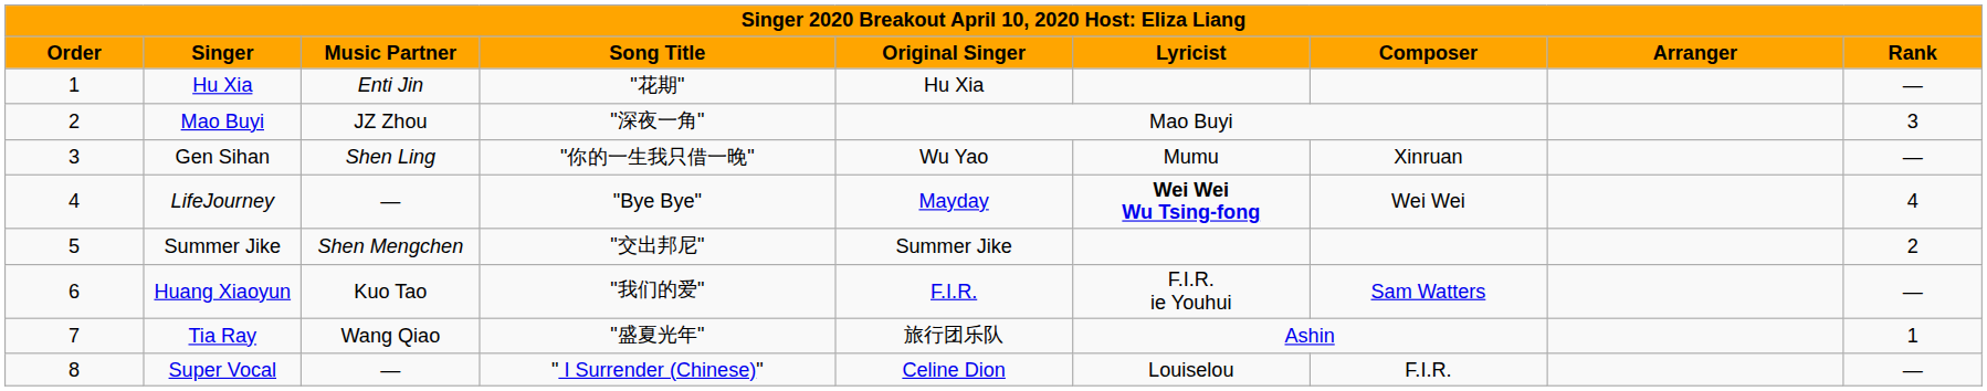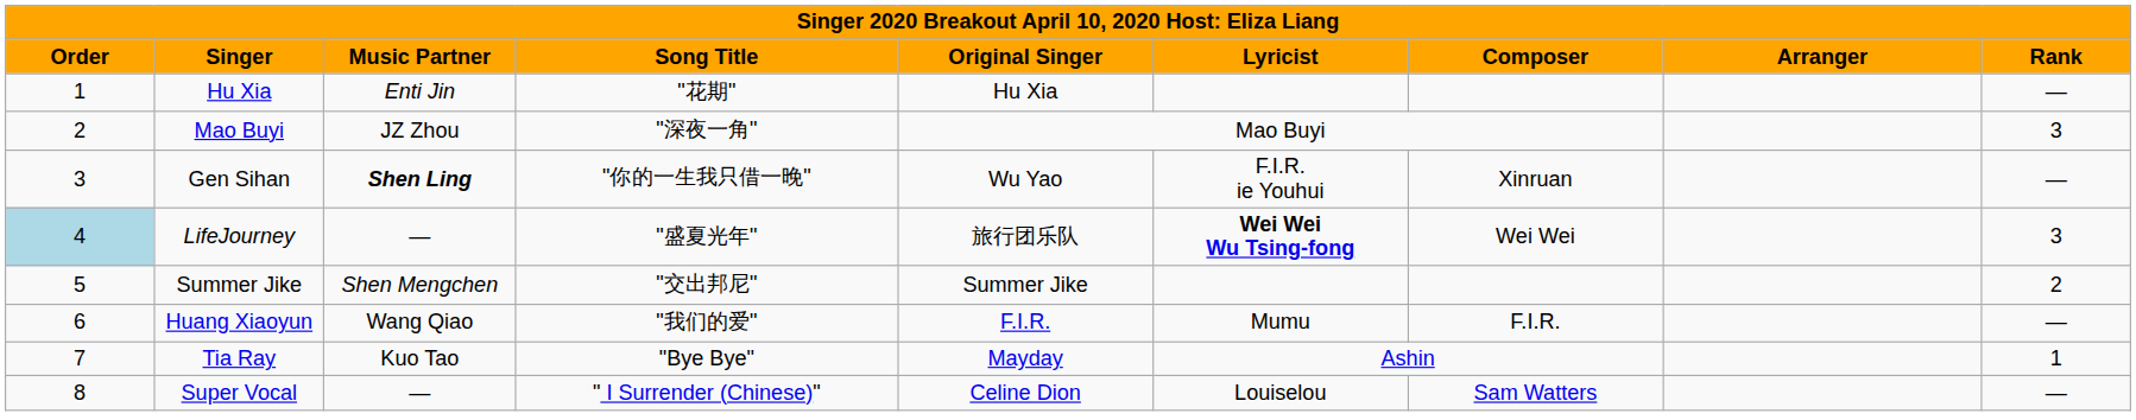Gen Sihan | column 3: normal -> bold
Gen Sihan | column 6: Mumu -> F.I.R. ie Youhui
LifeJourney | column 1: no background -> lightblue background
LifeJourney | column 4: "Bye Bye" -> "盛夏光年"
LifeJourney | column 5: Mayday -> 旅行团乐队
LifeJourney | column 9: 4 -> 3
Huang Xiaoyun | column 3: Kuo Tao -> Wang Qiao
Huang Xiaoyun | column 6: F.I.R. ie Youhui -> Mumu
Huang Xiaoyun | column 7: Sam Watters -> F.I.R.
Tia Ray | column 3: Wang Qiao -> Kuo Tao
Tia Ray | column 4: "盛夏光年" -> "Bye Bye"
Tia Ray | column 5: 旅行团乐队 -> Mayday
Super Vocal | column 7: F.I.R. -> Sam Watters
